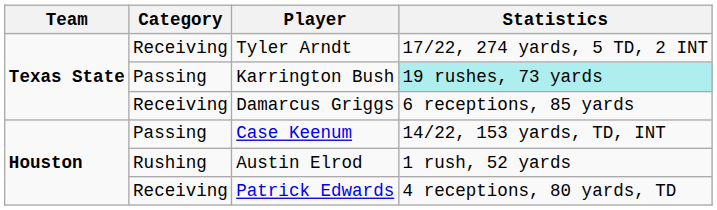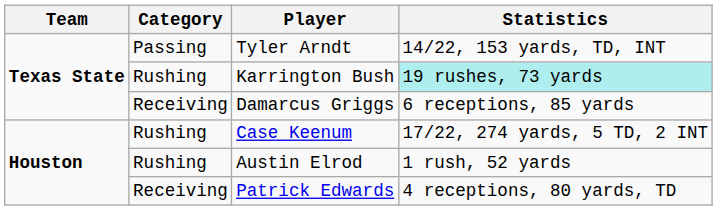Tyler Arndt | Category: Receiving -> Passing
Tyler Arndt | Statistics: 17/22, 274 yards, 5 TD, 2 INT -> 14/22, 153 yards, TD, INT
Karrington Bush | Category: Passing -> Rushing
Case Keenum | Category: Passing -> Rushing
Case Keenum | Statistics: 14/22, 153 yards, TD, INT -> 17/22, 274 yards, 5 TD, 2 INT
